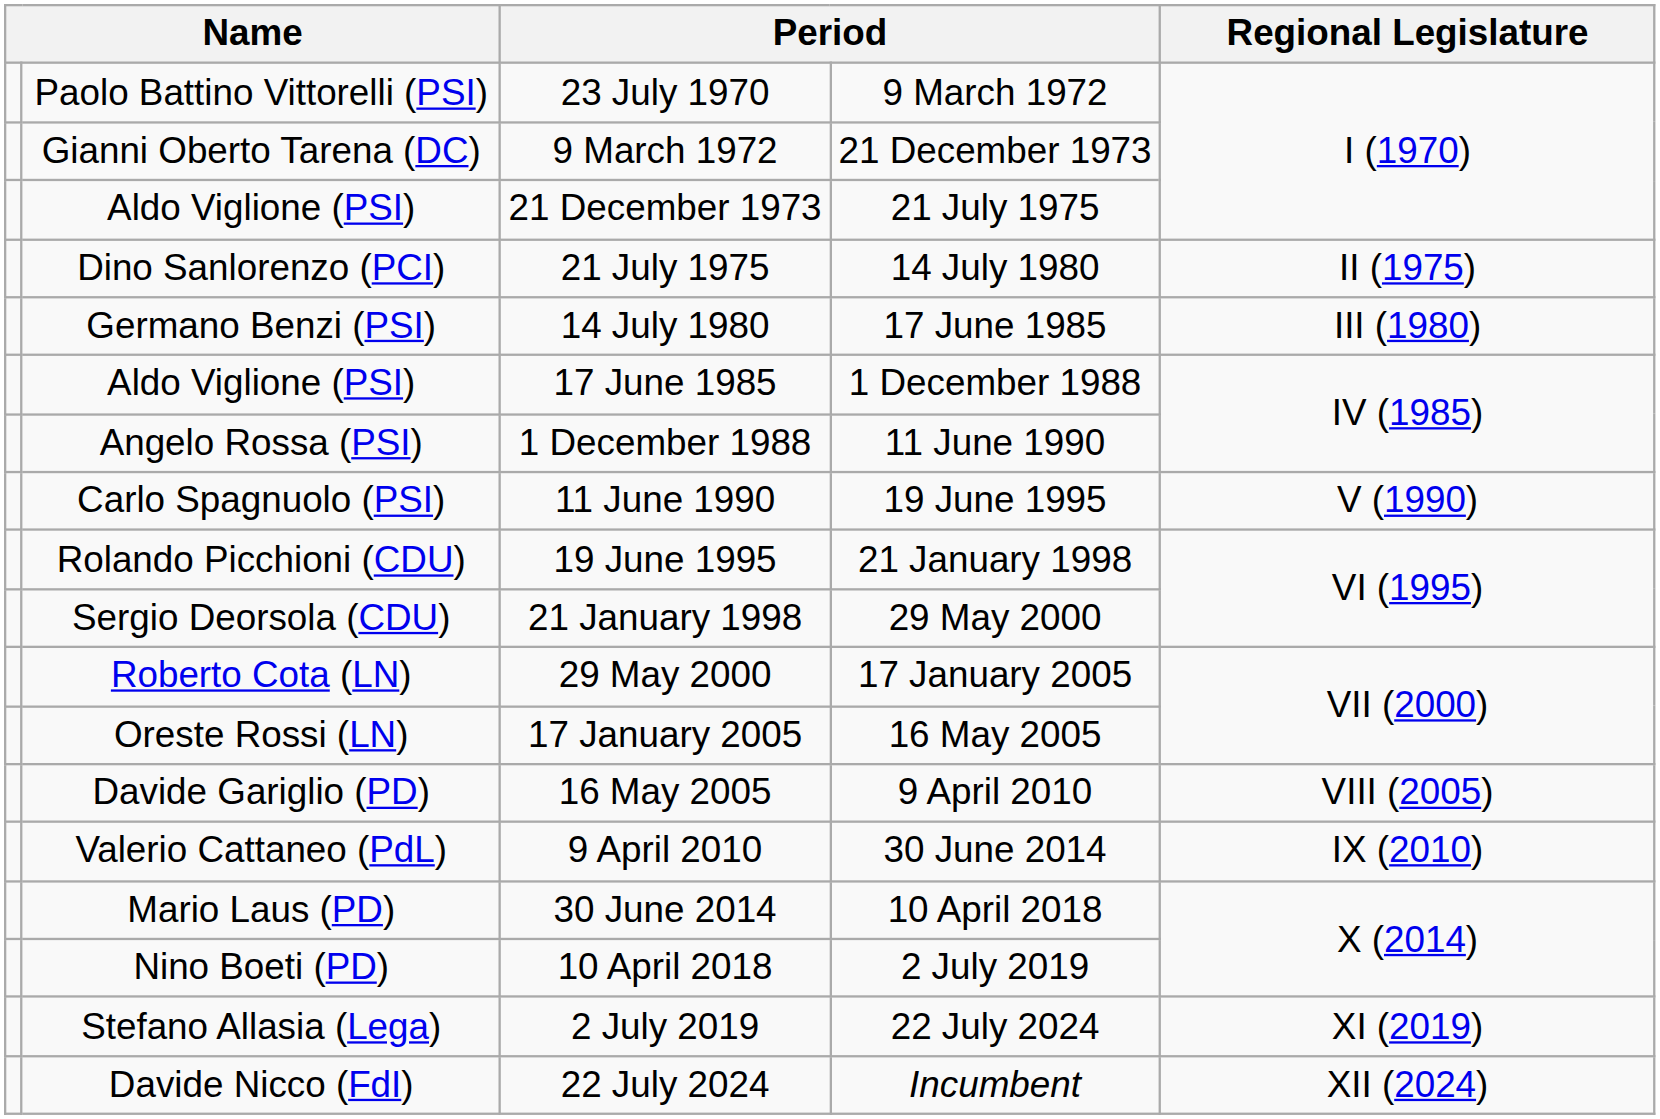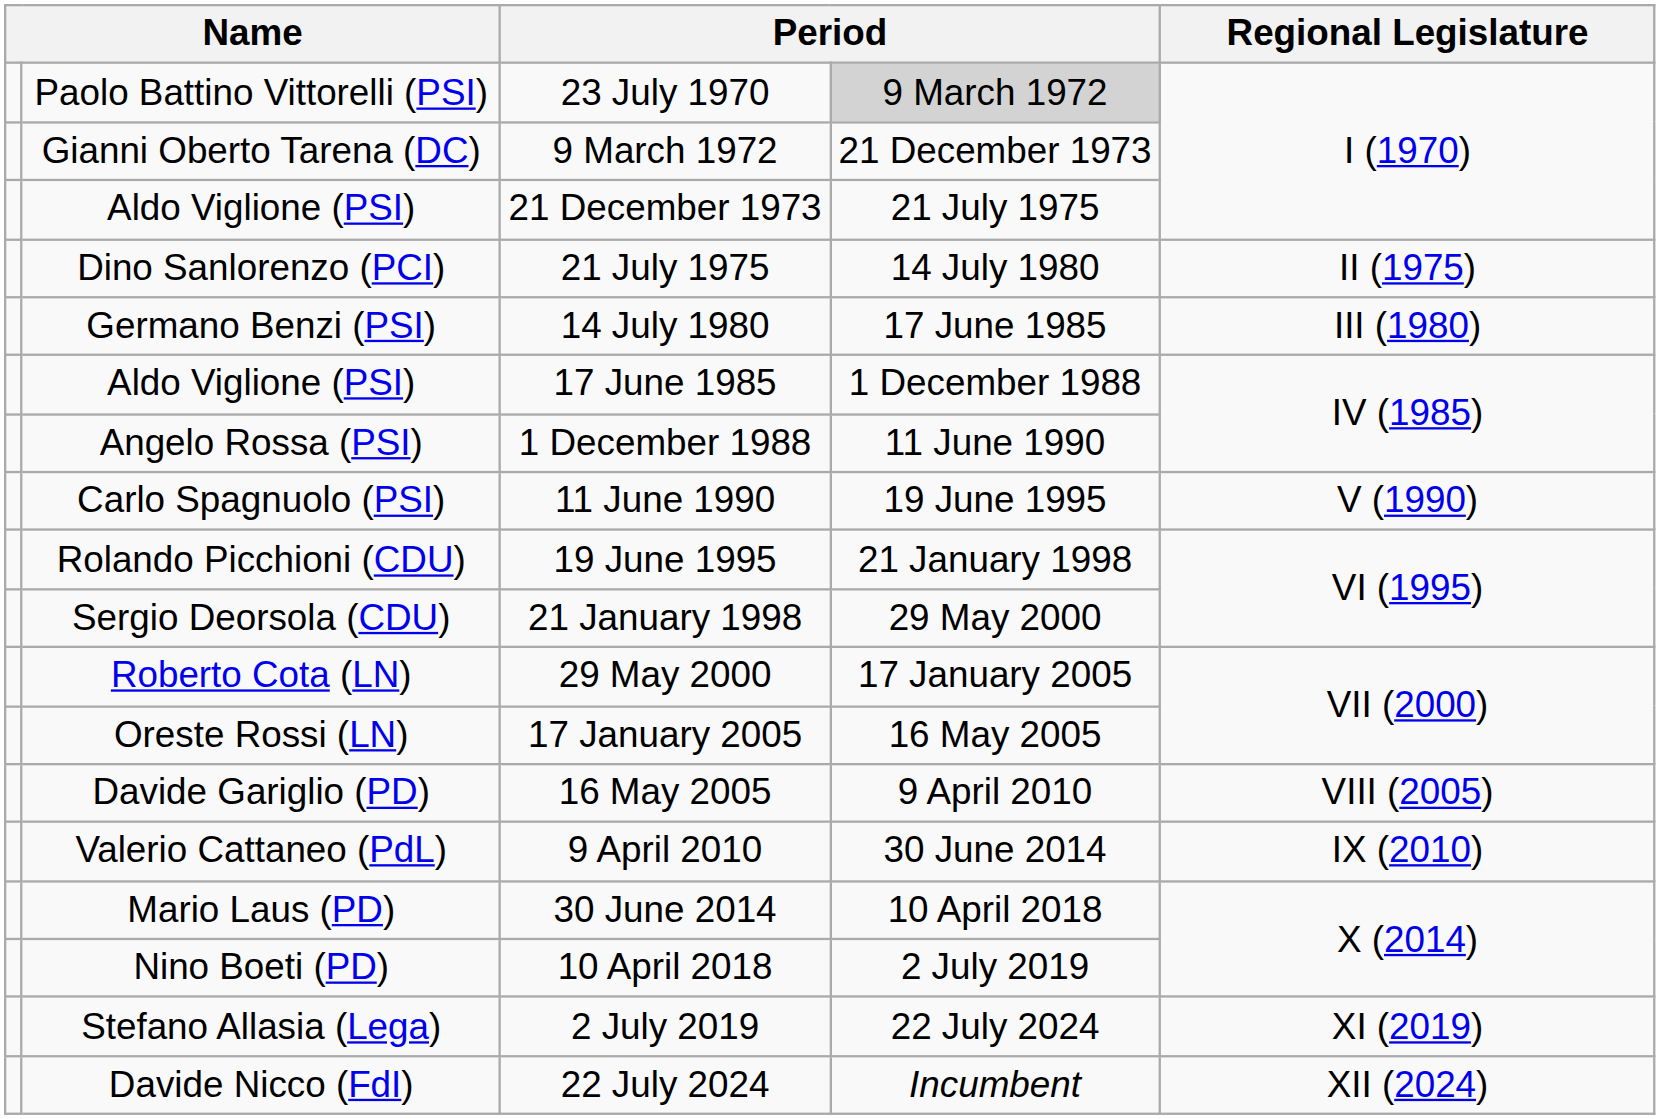23 July 1970 | column 4: no background -> lightgrey background
